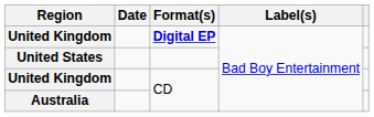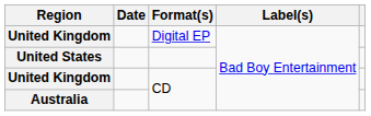United Kingdom / Digital EP | Format(s): bold -> normal
